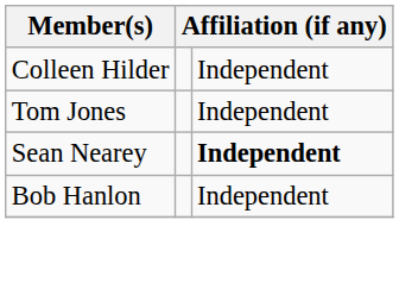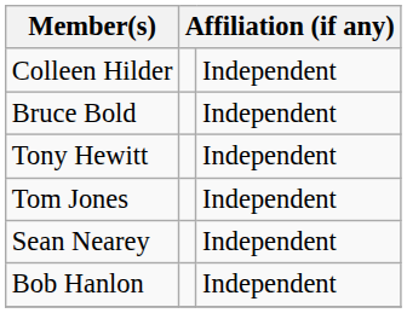+ row: Bruce Bold | Independent
+ row: Tony Hewitt | Independent
Sean Nearey | column 3: bold -> normal
